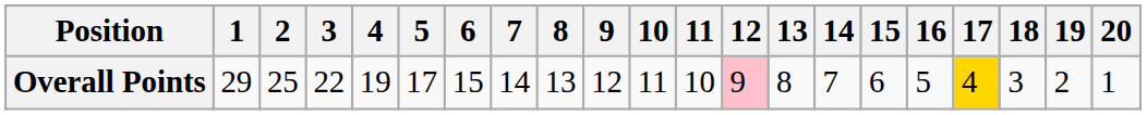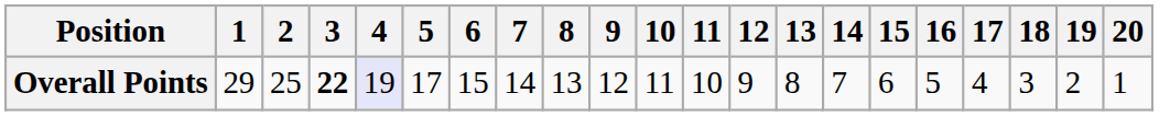row 2 | 3: normal -> bold
row 2 | 4: no background -> lavender background
row 2 | 12: pink background -> no background
row 2 | 17: gold background -> no background
